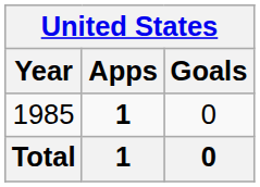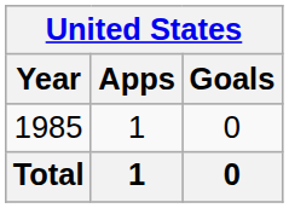1985 | Apps: bold -> normal
